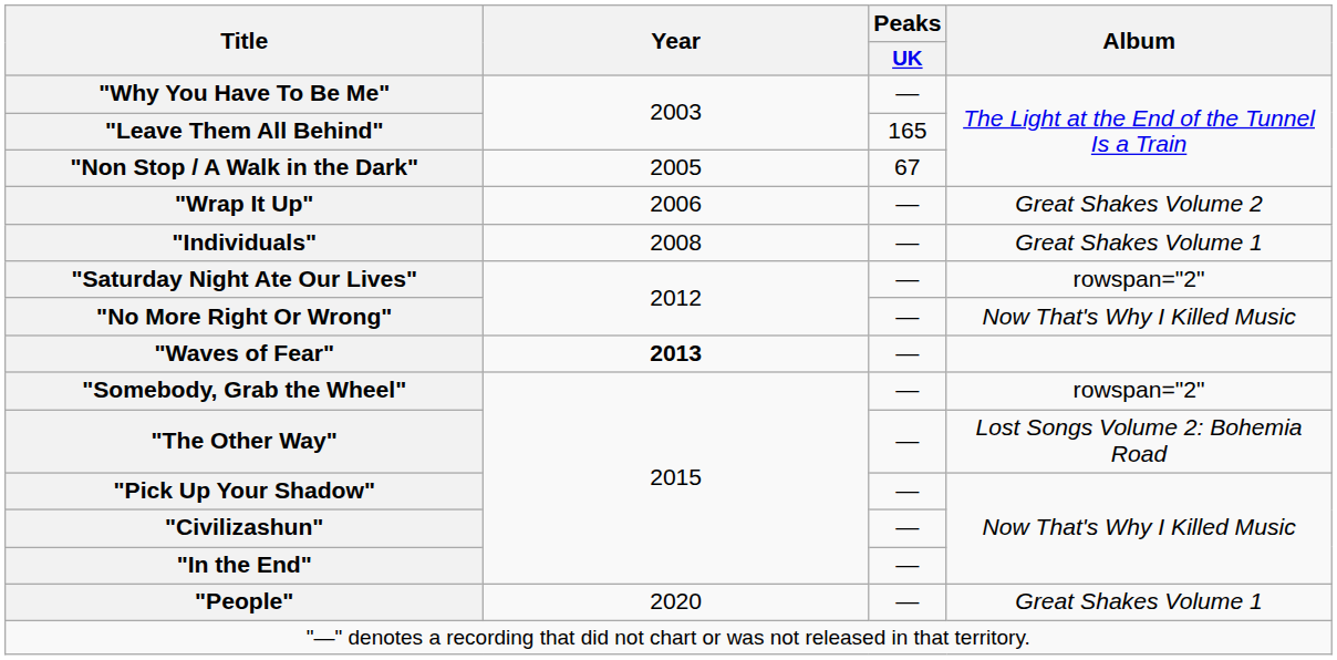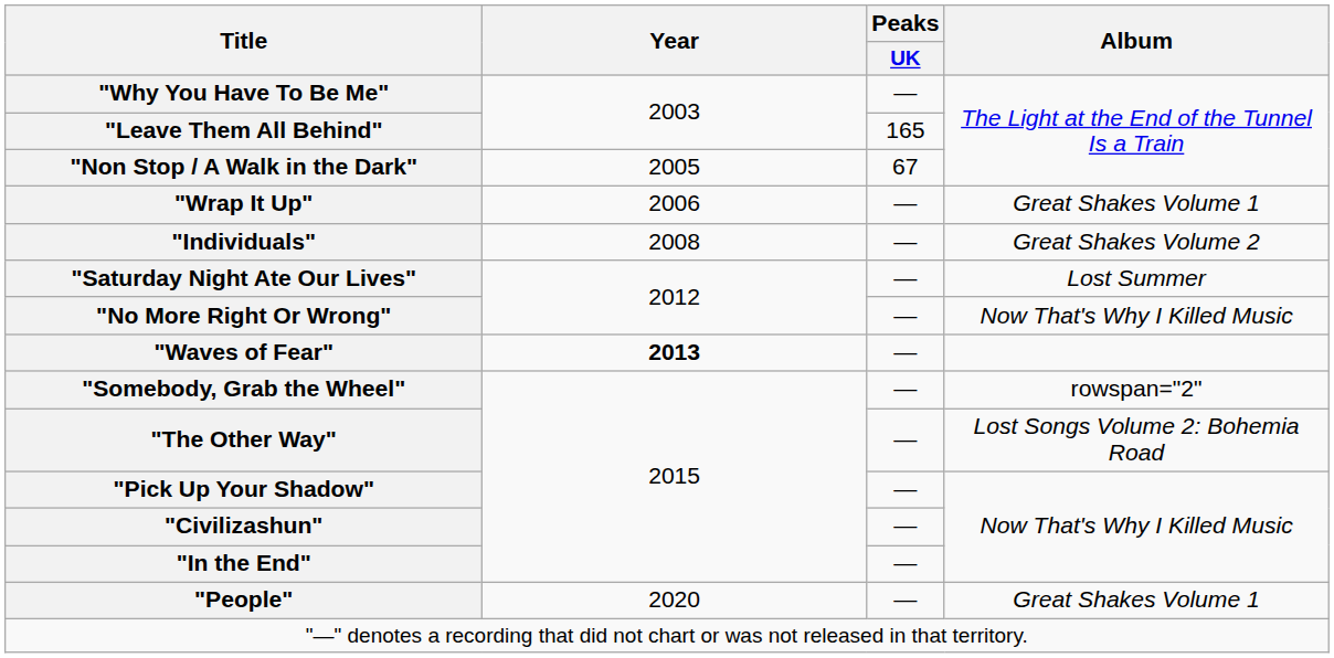"Wrap It Up" | Album: Great Shakes Volume 2 -> Great Shakes Volume 1
"Individuals" | Album: Great Shakes Volume 1 -> Great Shakes Volume 2
"Saturday Night Ate Our Lives" | Album: rowspan="2" -> Lost Summer
